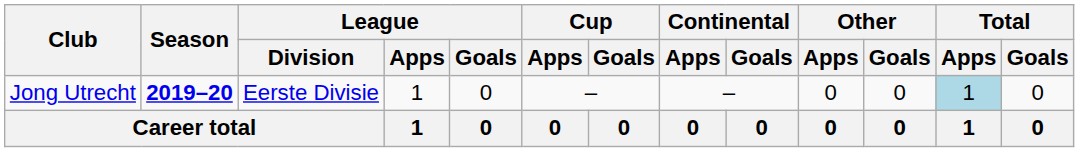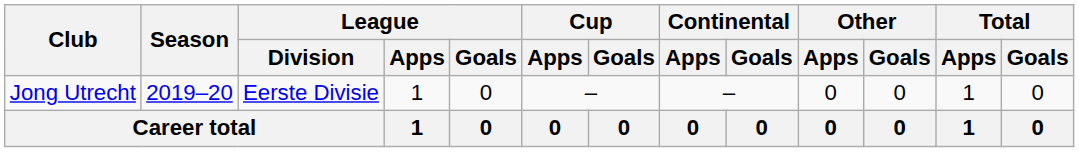Jong Utrecht | Season: bold -> normal
Jong Utrecht | Total / Apps: lightblue background -> no background
